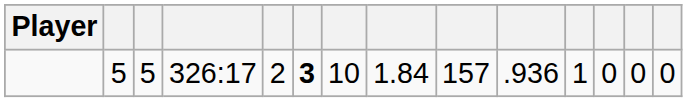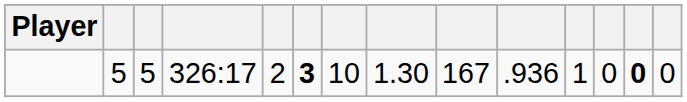row 2 | column 8: 1.84 -> 1.30
row 2 | column 9: 157 -> 167
row 2 | column 13: normal -> bold
